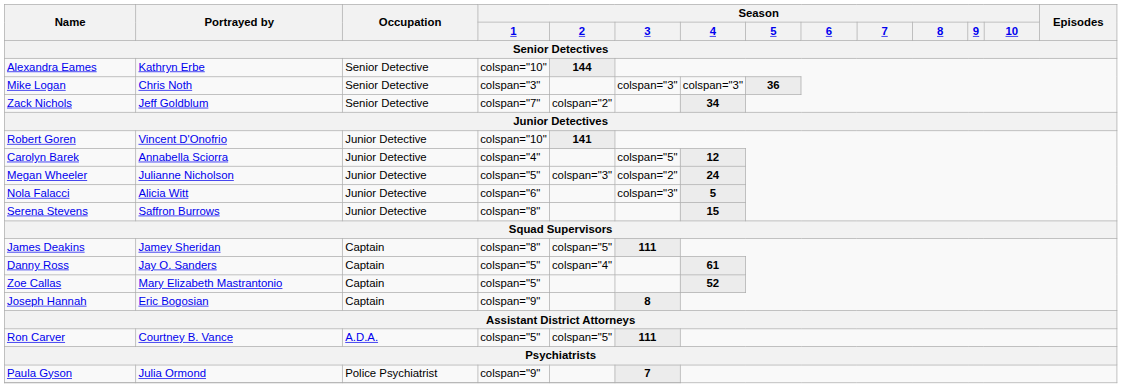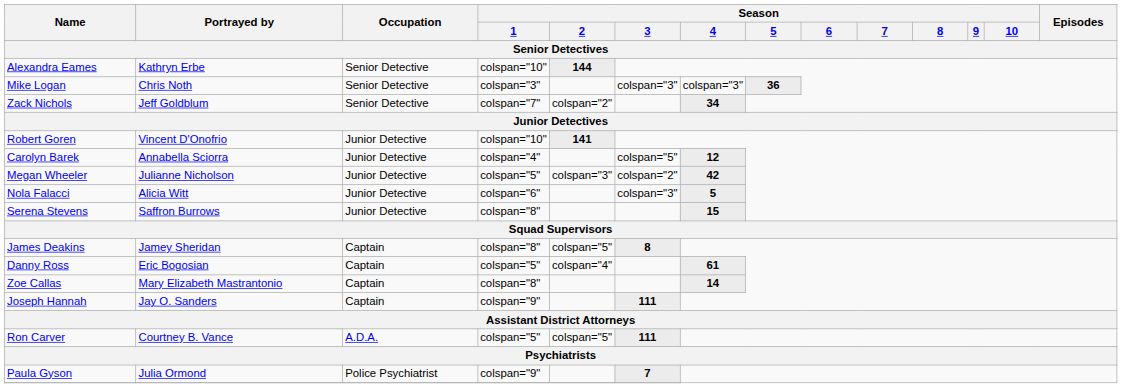Megan Wheeler | Season / 4: 24 -> 42
James Deakins | Season / 3: 111 -> 8
Danny Ross | Portrayed by: Jay O. Sanders -> Eric Bogosian
Zoe Callas | Season / 1: colspan="5" -> colspan="8"
Zoe Callas | Season / 4: 52 -> 14
Joseph Hannah | Portrayed by: Eric Bogosian -> Jay O. Sanders
Joseph Hannah | Season / 3: 8 -> 111
